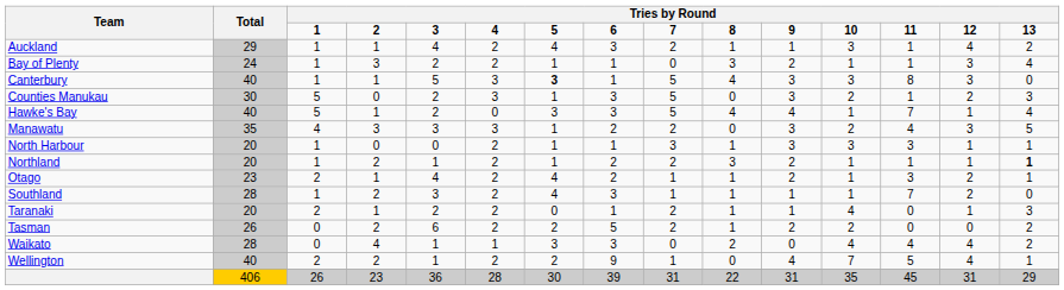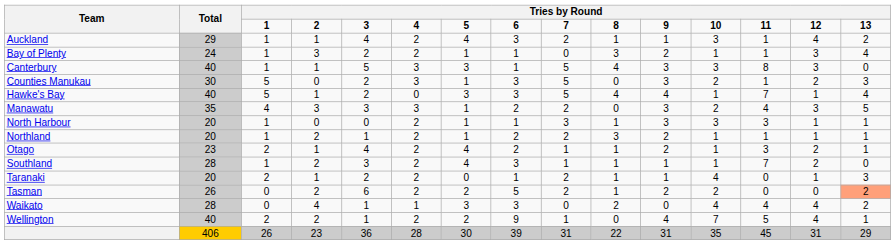Canterbury | column 7: bold -> normal
Northland | column 15: bold -> normal
Tasman | column 15: no background -> lightsalmon background
